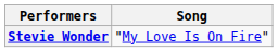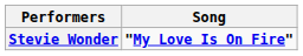Stevie Wonder | Song: normal -> bold
